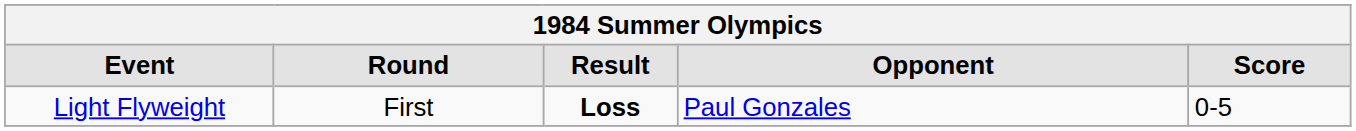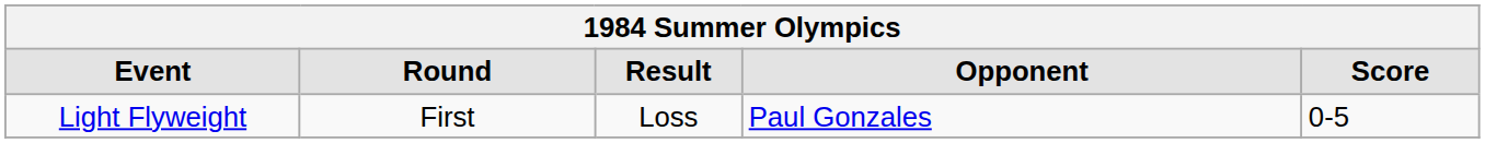Light Flyweight | Result: bold -> normal
